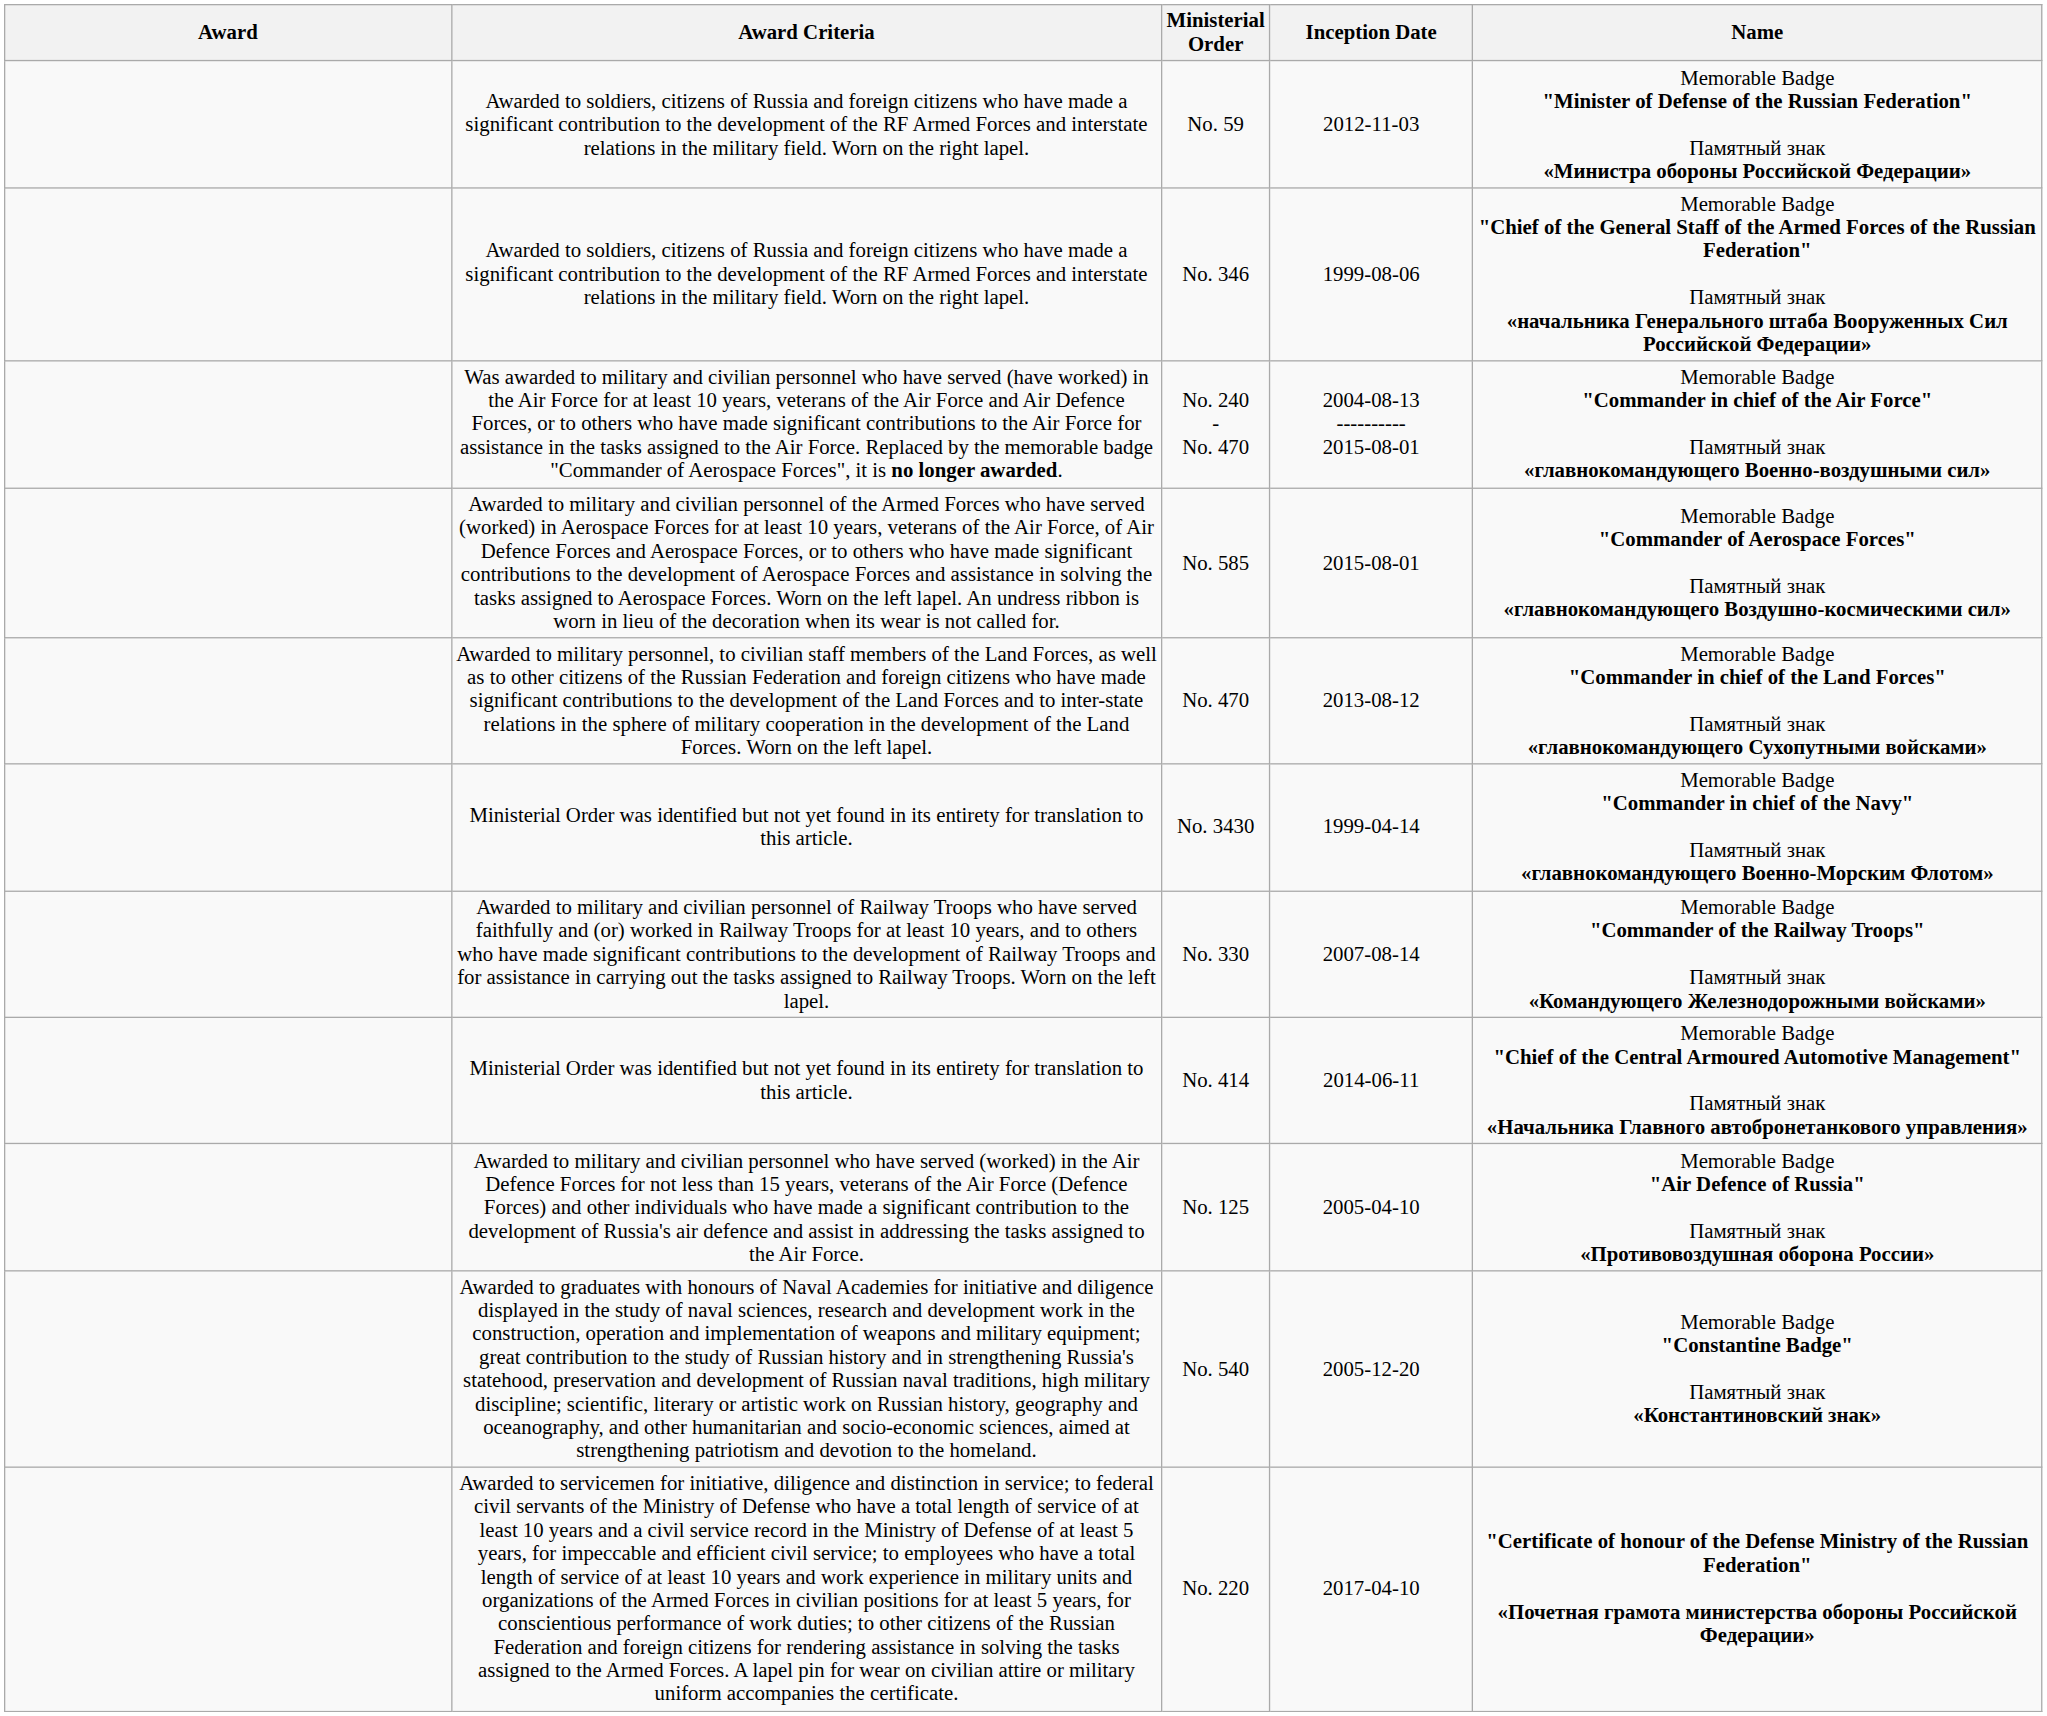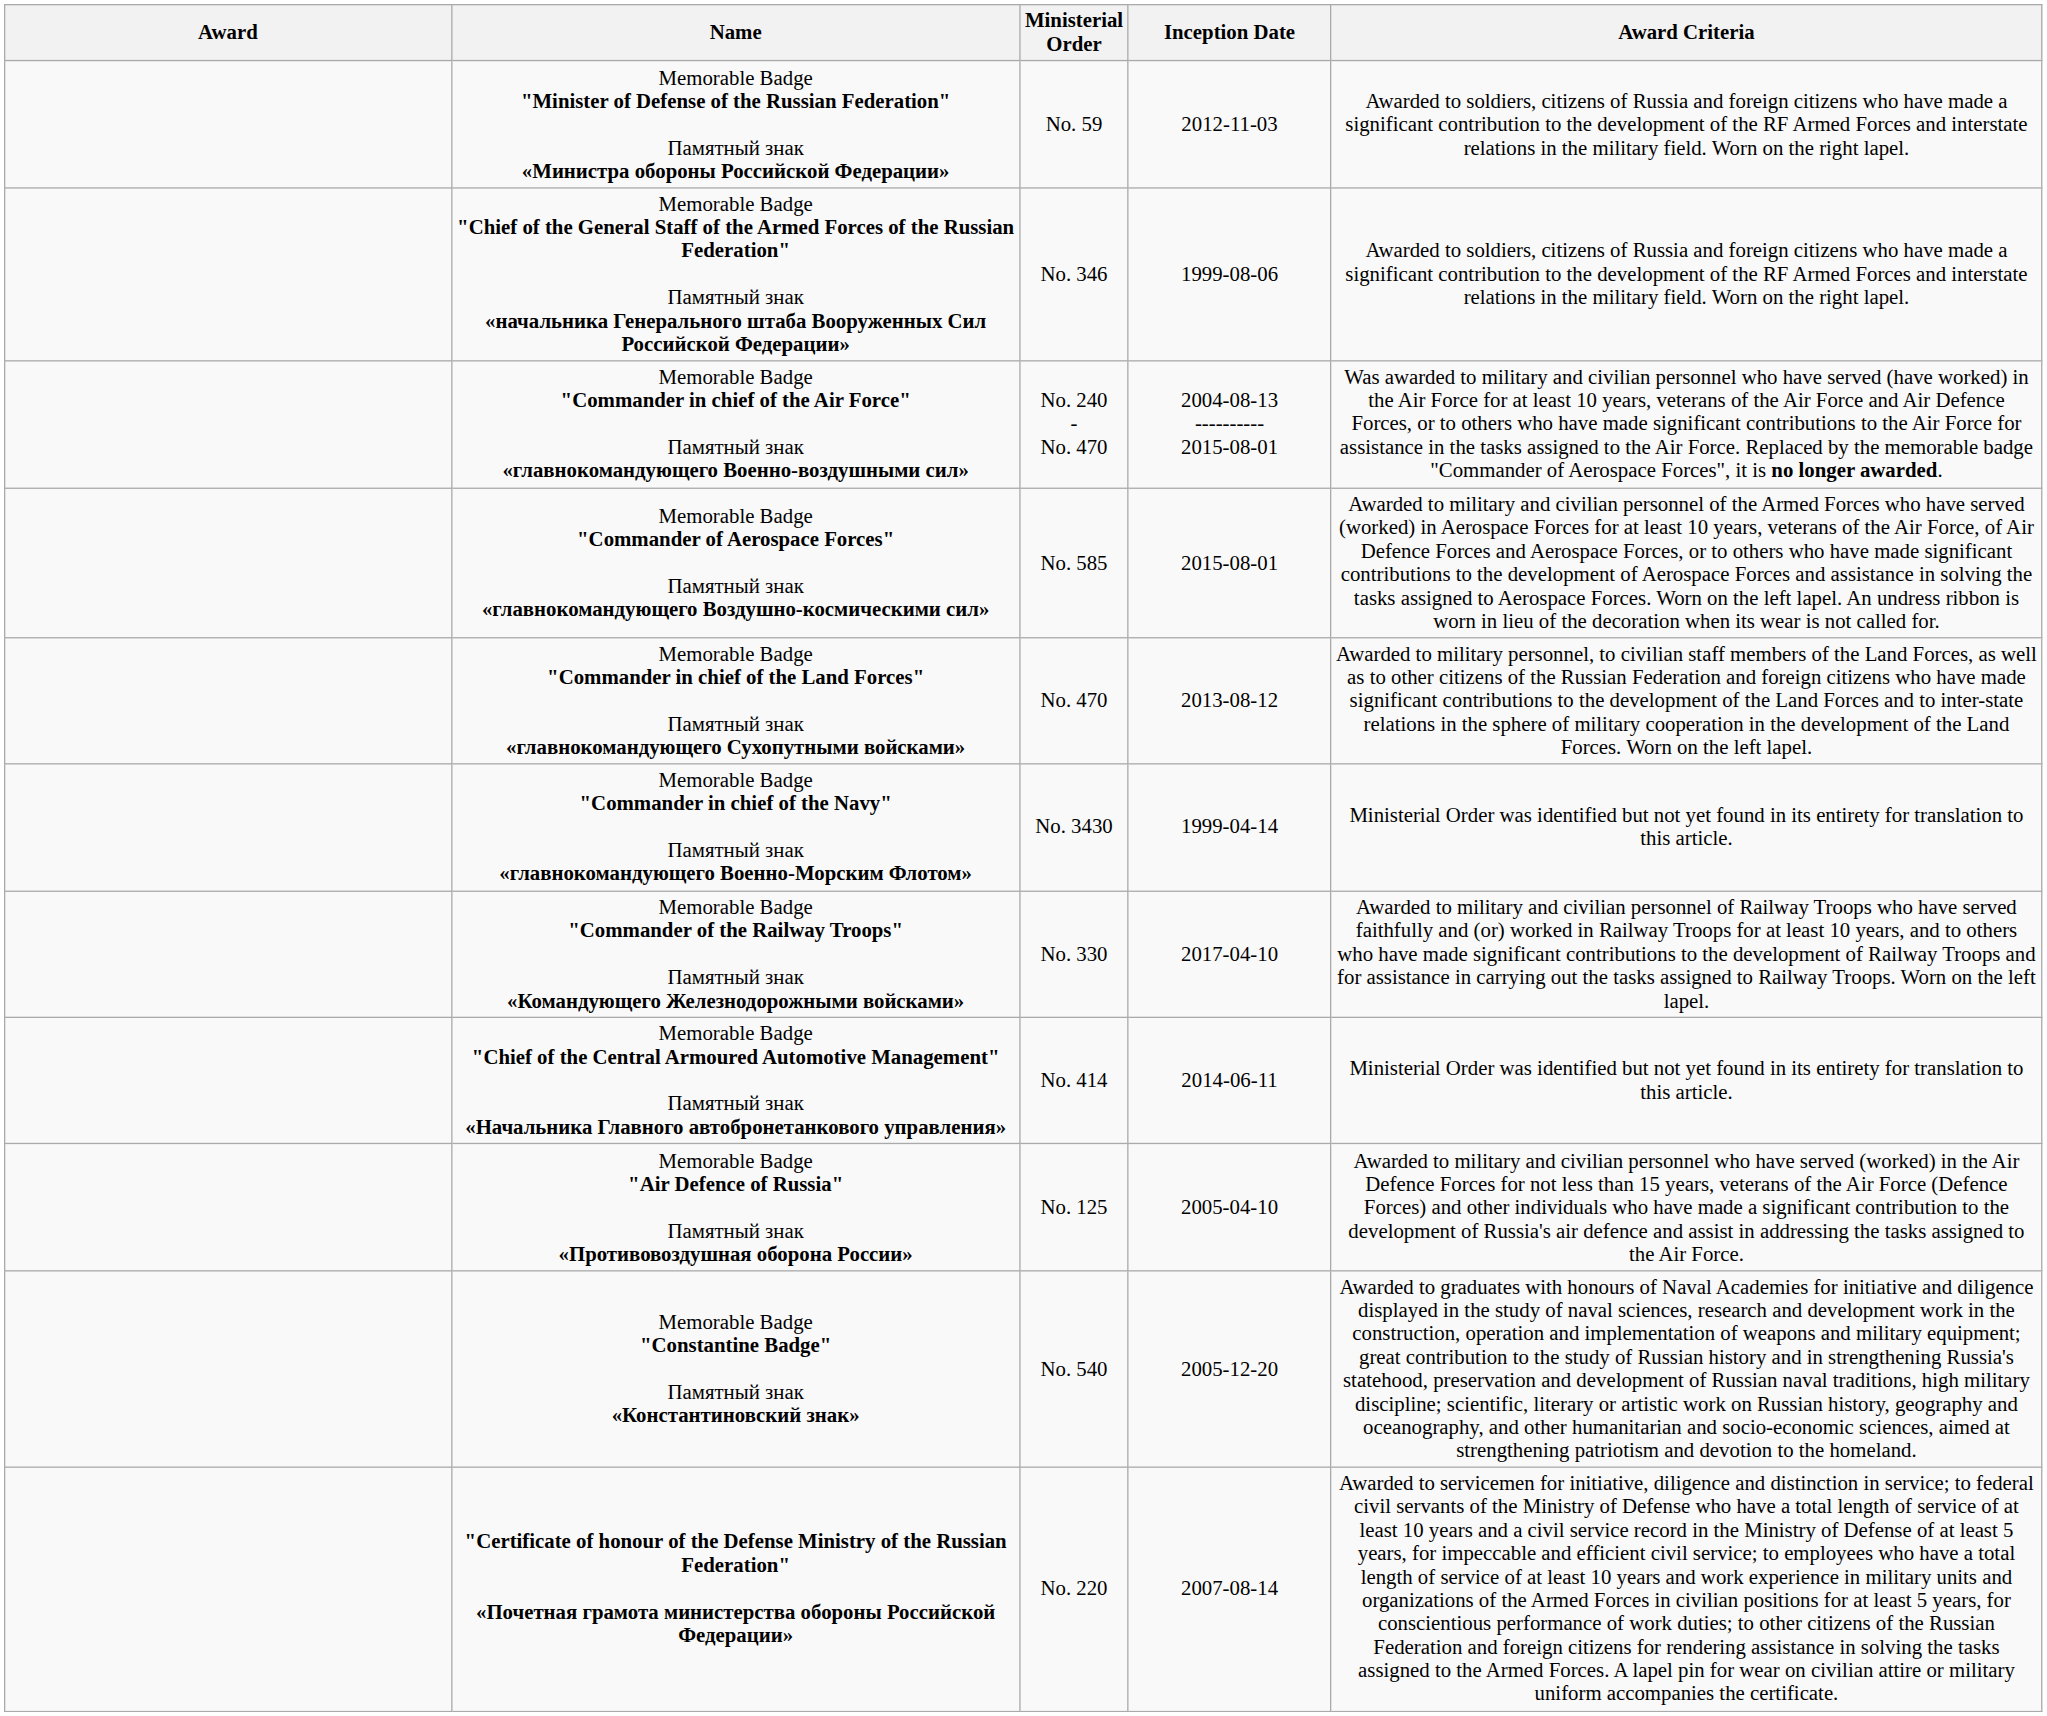columns swapped: Name <-> Award Criteria
row 8 | Inception Date: 2007-08-14 -> 2017-04-10
row 12 | Inception Date: 2017-04-10 -> 2007-08-14
